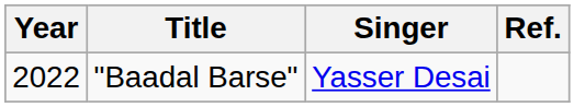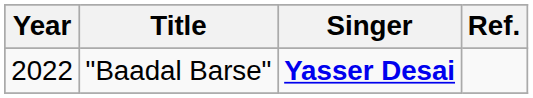"Baadal Barse" | Singer: normal -> bold
